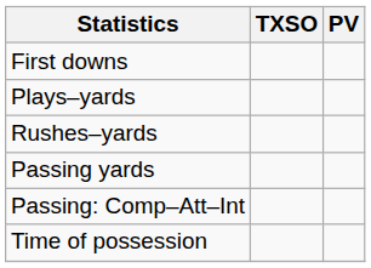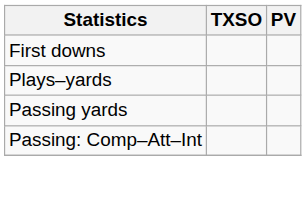- row: Rushes–yards
- row: Time of possession
